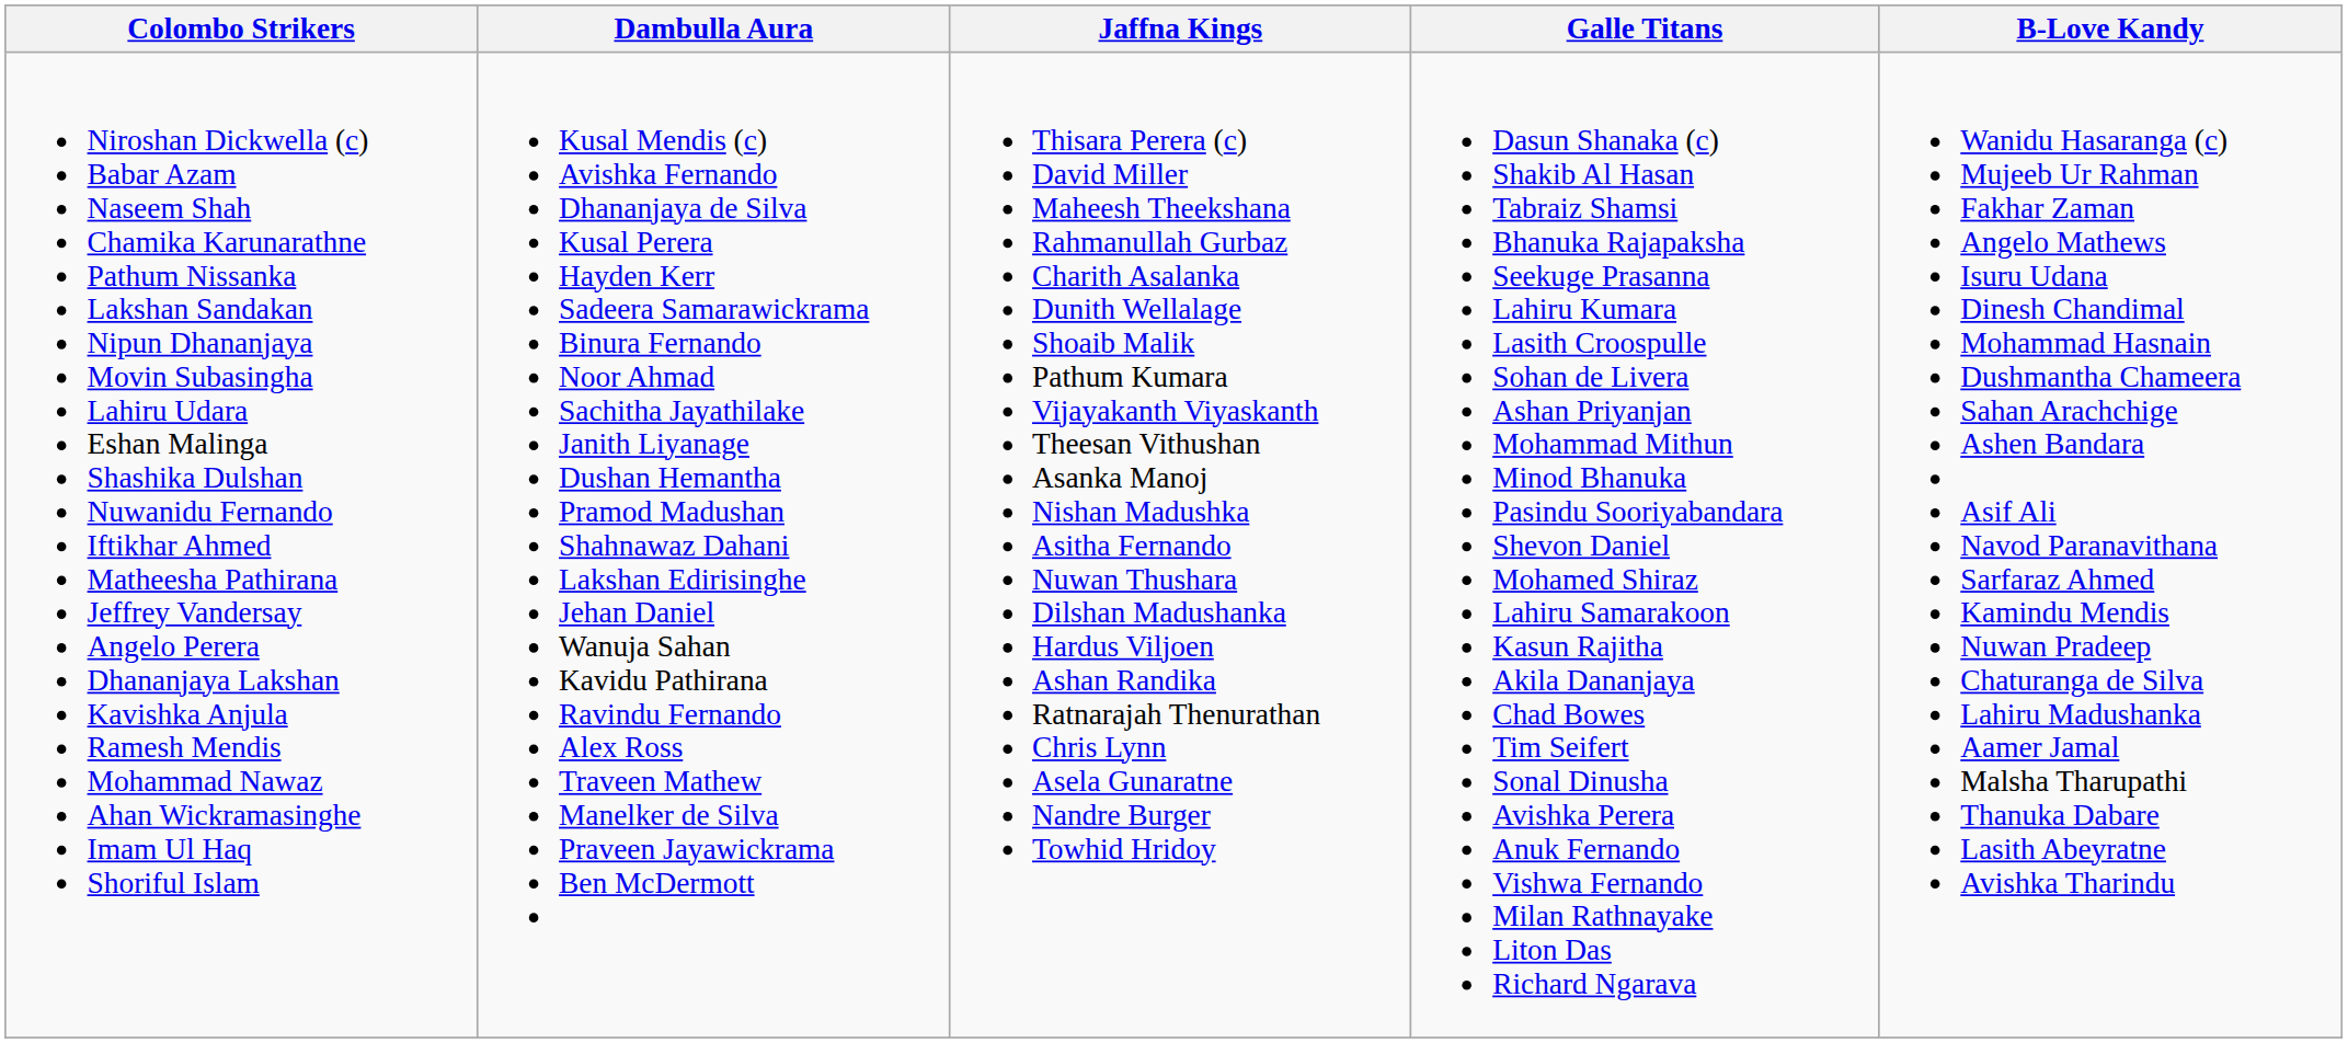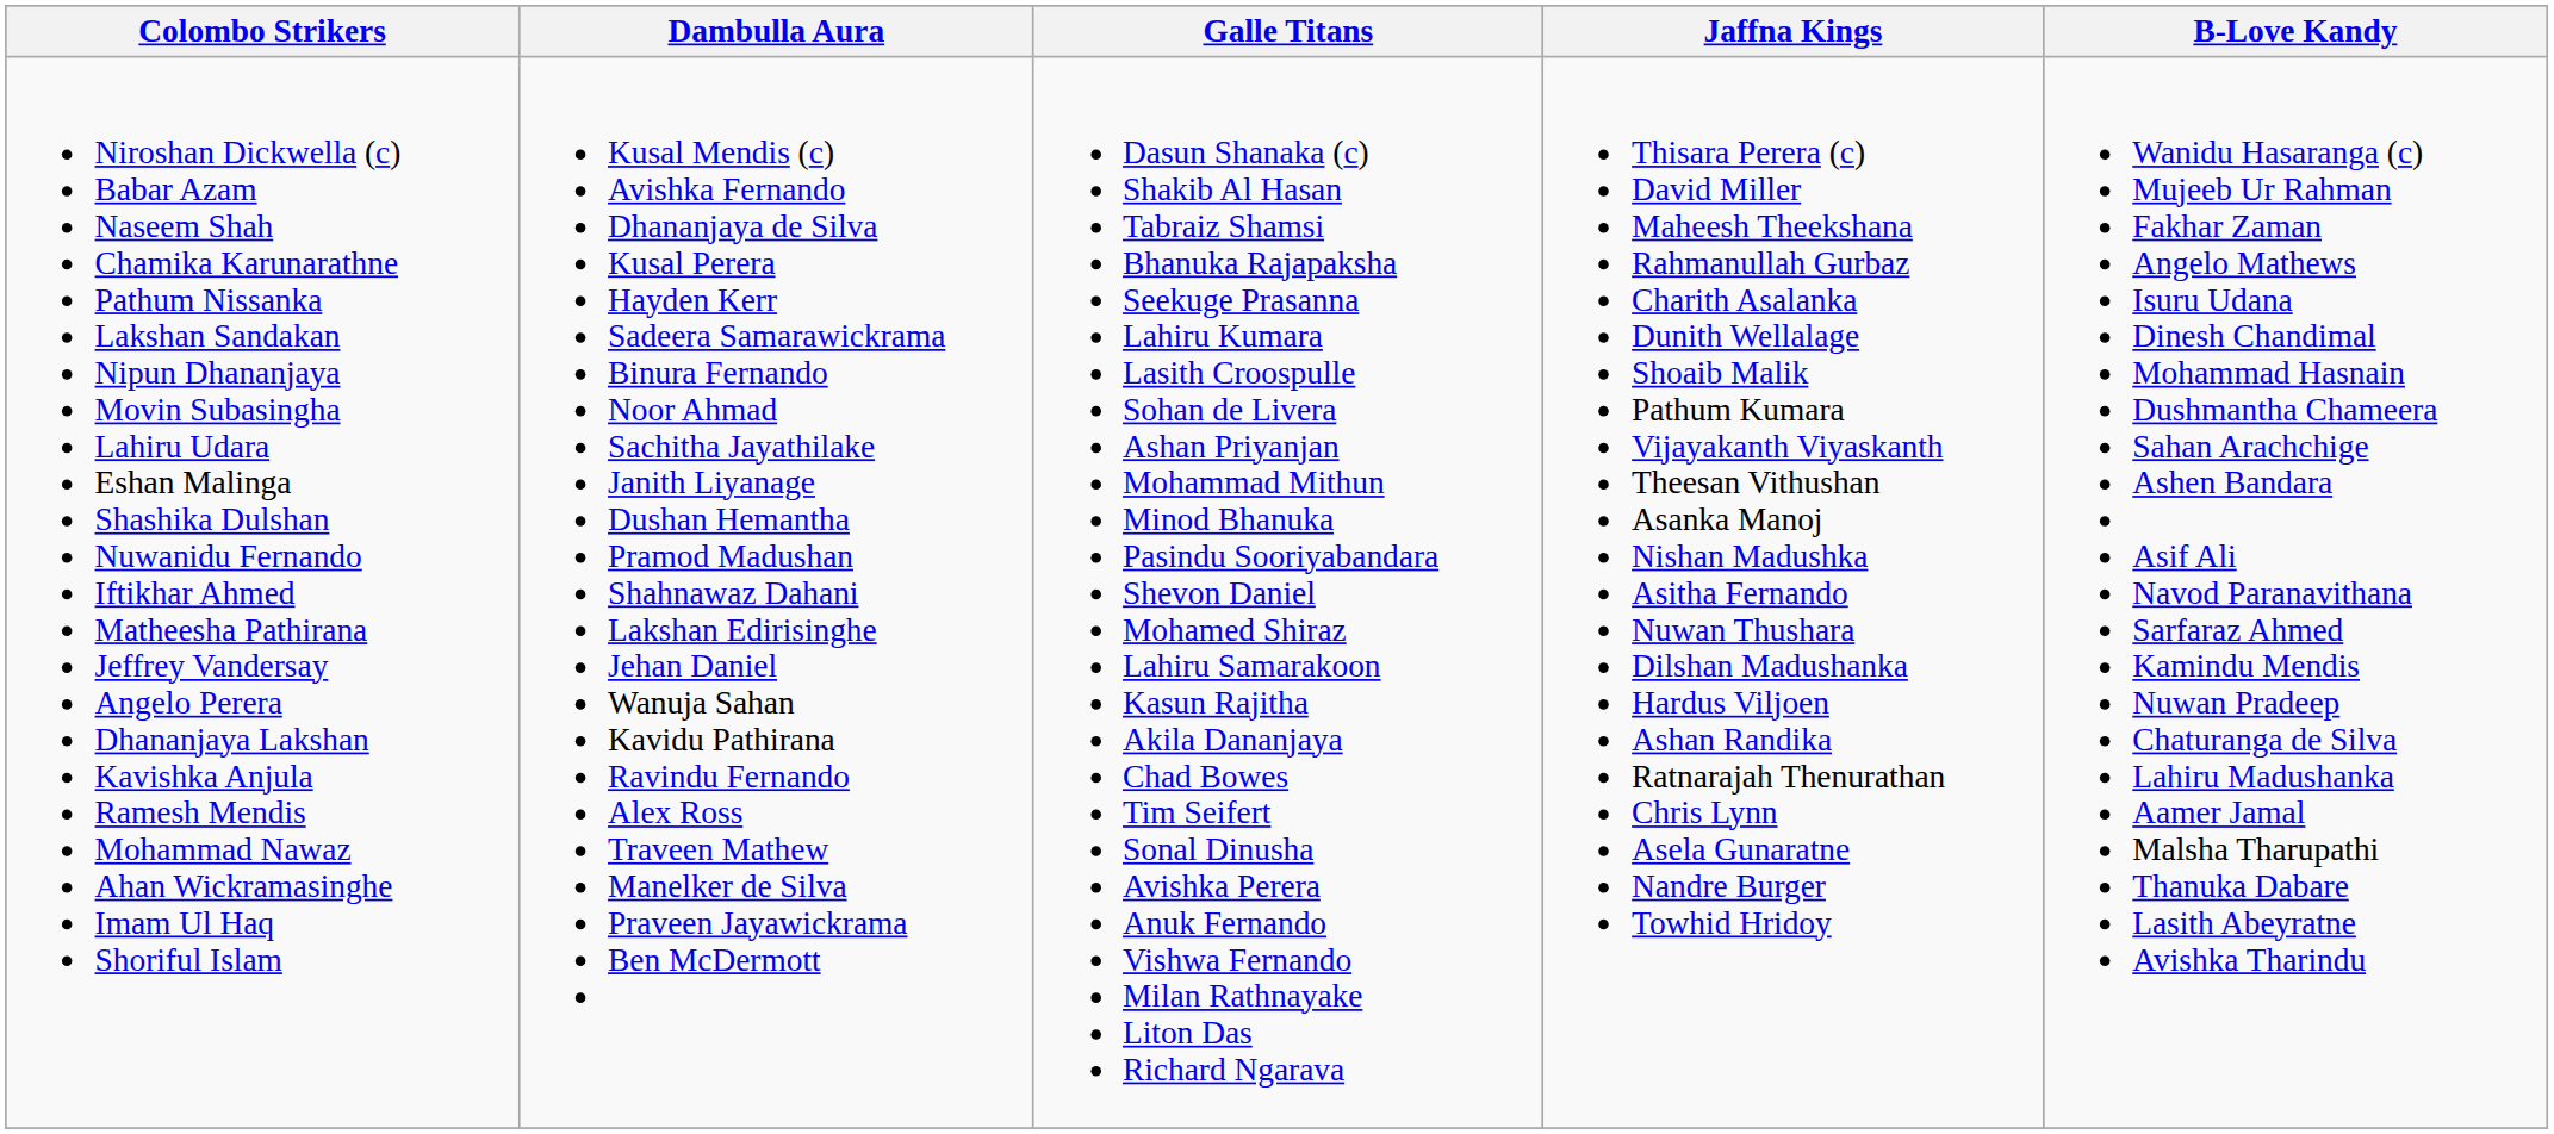columns swapped: Galle Titans <-> Jaffna Kings
